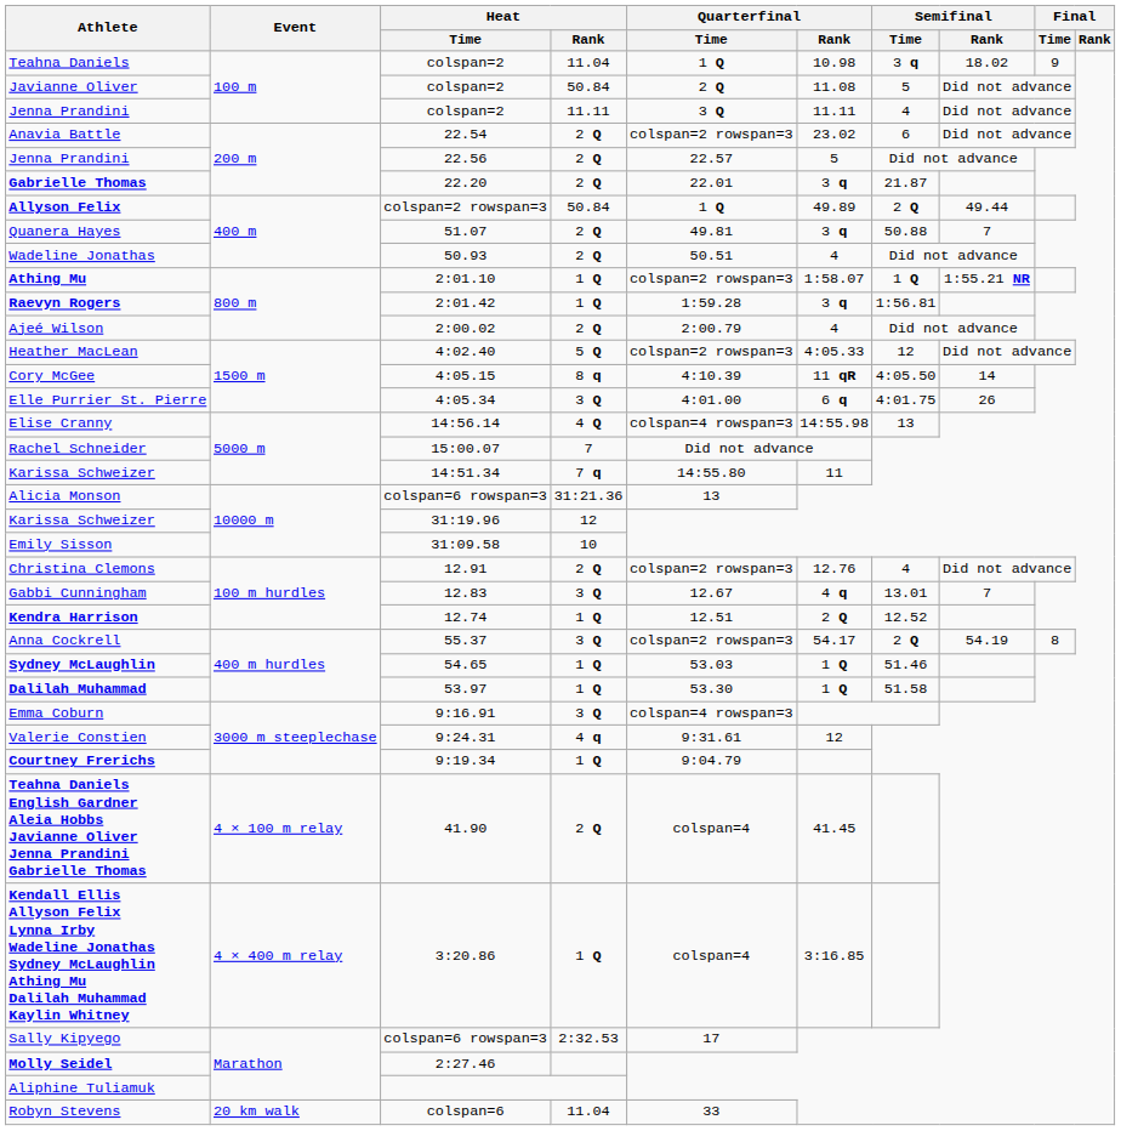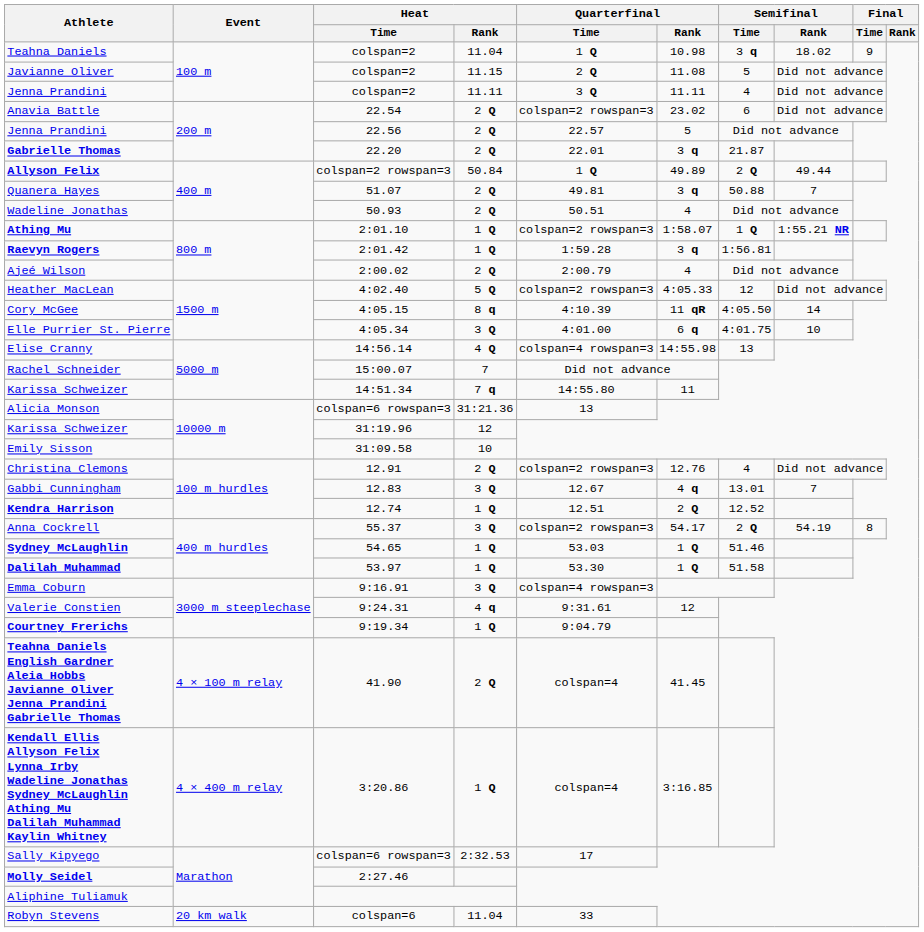Javianne Oliver | Heat / Rank: 50.84 -> 11.15
Elle Purrier St. Pierre | Semifinal / Rank: 26 -> 10
